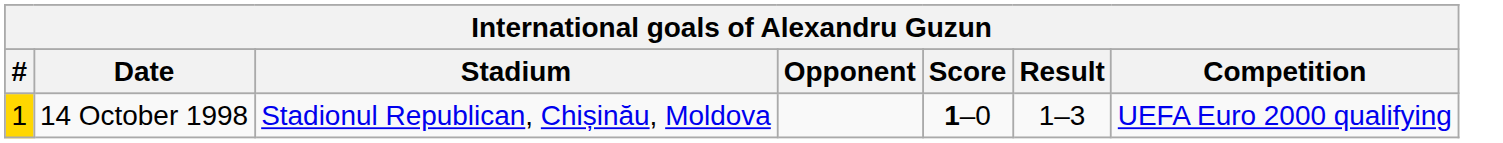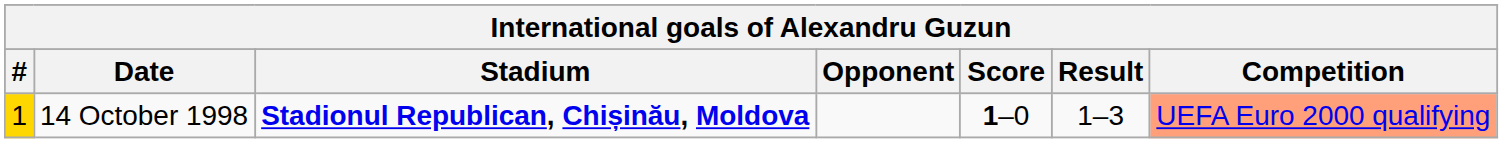14 October 1998 | Stadium: normal -> bold
14 October 1998 | Competition: no background -> lightsalmon background
